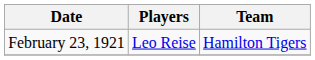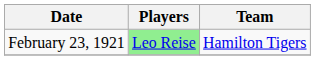February 23, 1921 | Players: no background -> lightgreen background
